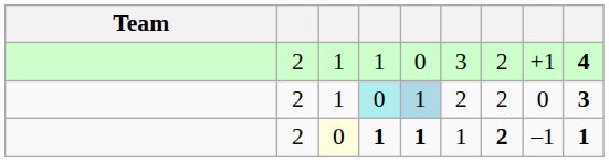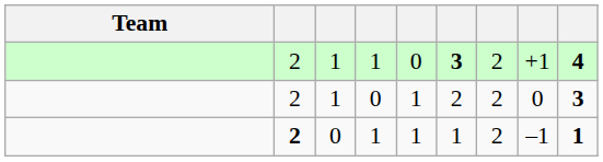row 2 | column 6: normal -> bold
row 3 | column 4: paleturquoise background -> no background
row 3 | column 5: lightblue background -> no background
row 4 | column 2: normal -> bold
row 4 | column 3: lightyellow background -> no background
row 4 | column 4: bold -> normal
row 4 | column 5: bold -> normal
row 4 | column 7: bold -> normal
